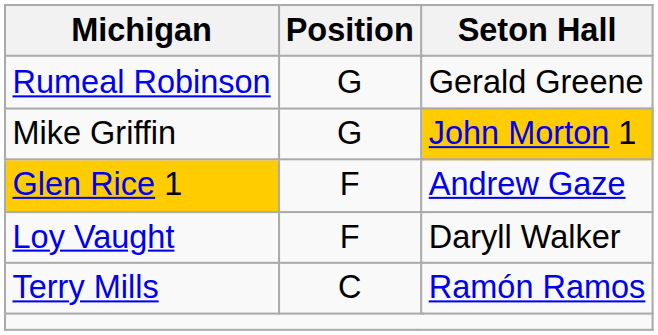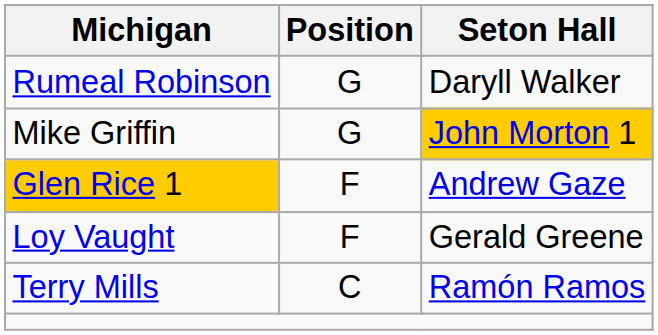Rumeal Robinson | Seton Hall: Gerald Greene -> Daryll Walker
Loy Vaught | Seton Hall: Daryll Walker -> Gerald Greene
